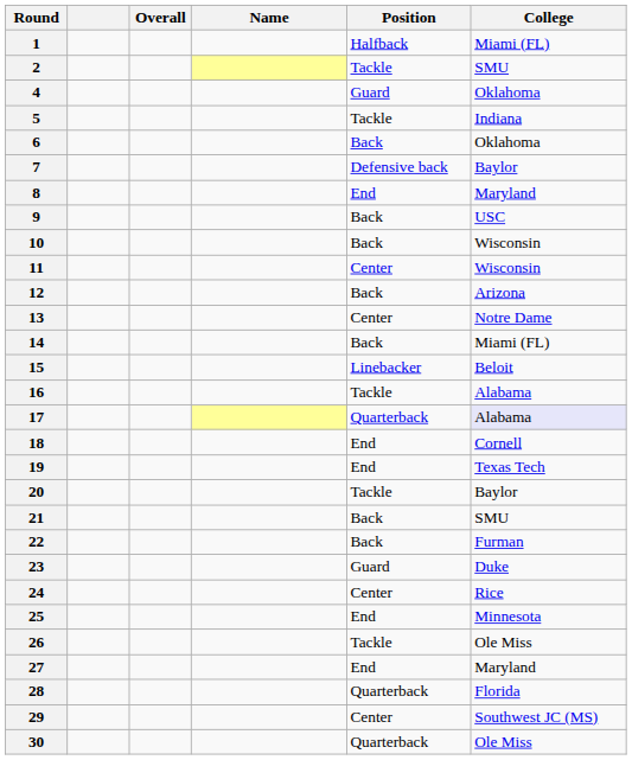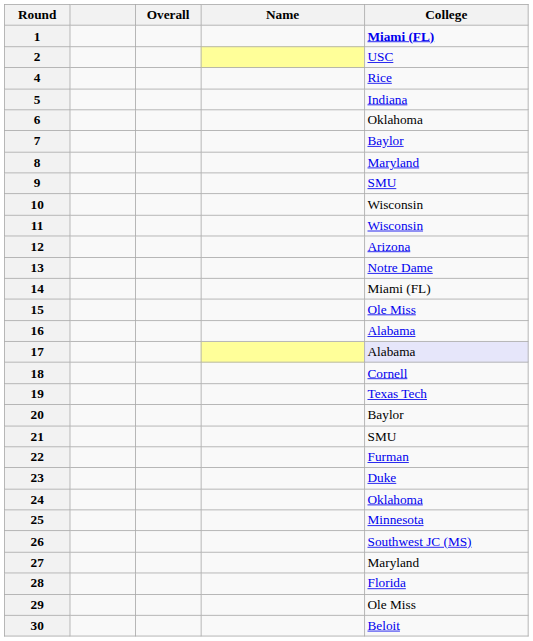- column: Position | Halfback | Tackle | Guard | Tackle | Back | Defensive back | End | Back | Back | Center | Back | Center | Back | Linebacker | Tackle | Quarterback | End | End | Tackle | Back | Back | Guard | Center | End | Tackle | End | Quarterback | Center | Quarterback
1 | College: normal -> bold
2 | College: SMU -> USC
4 | College: Oklahoma -> Rice
9 | College: USC -> SMU
15 | College: Beloit -> Ole Miss
24 | College: Rice -> Oklahoma
26 | College: Ole Miss -> Southwest JC (MS)
29 | College: Southwest JC (MS) -> Ole Miss
30 | College: Ole Miss -> Beloit
